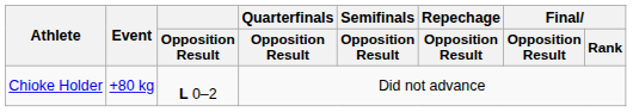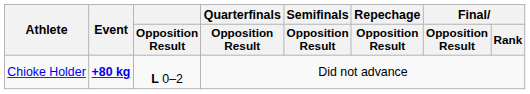Chioke Holder | Event: normal -> bold
